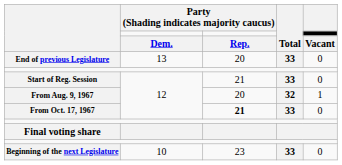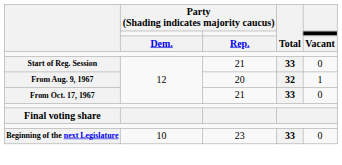- row: End of previous Legislature | 13 | 20 | 33 | 0
From Oct. 17, 1967 | column 3: bold -> normal
